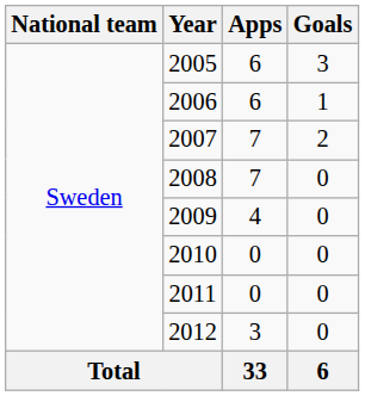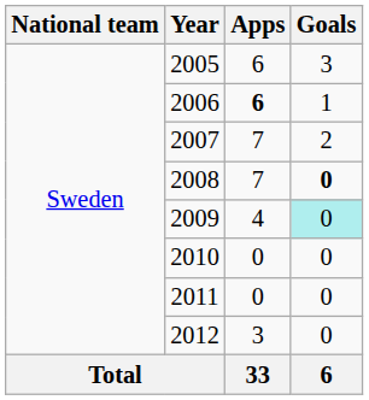2006 | Apps: normal -> bold
2008 | Goals: normal -> bold
2009 | Goals: no background -> paleturquoise background
